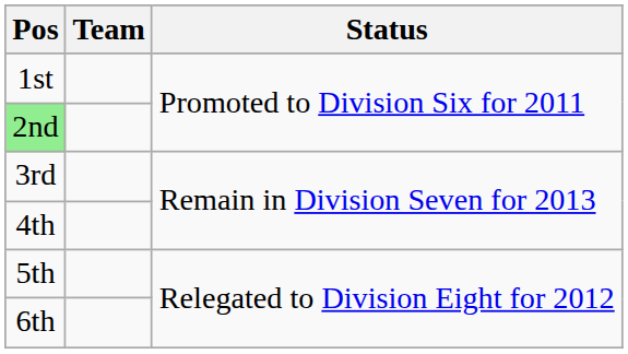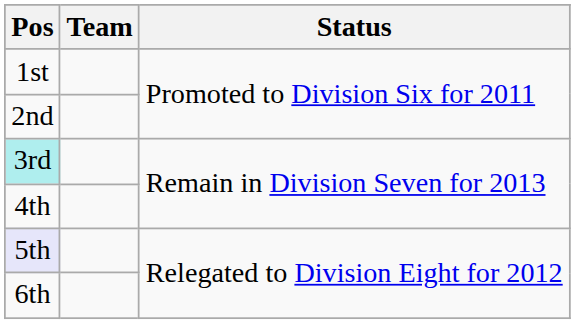2nd | Pos: lightgreen background -> no background
3rd | Pos: no background -> paleturquoise background
5th | Pos: no background -> lavender background
